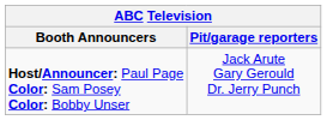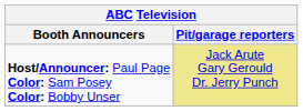row 3 | Pit/garage reporters: no background -> khaki background
